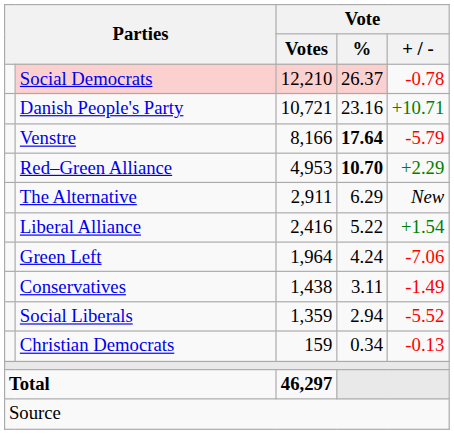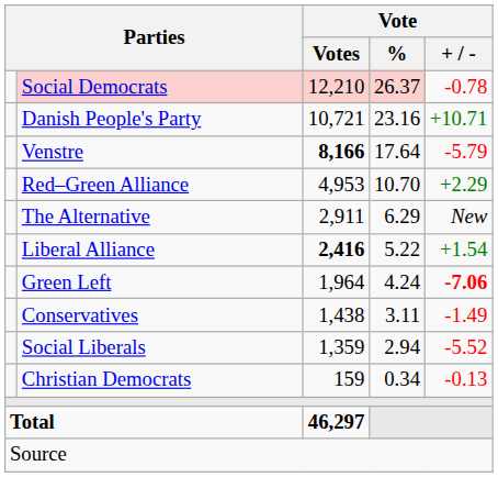Venstre | Vote / Votes: normal -> bold
Venstre | Vote / %: bold -> normal
Red–Green Alliance | Vote / %: bold -> normal
Liberal Alliance | Vote / Votes: normal -> bold
Green Left | Vote / + / -: normal -> bold
